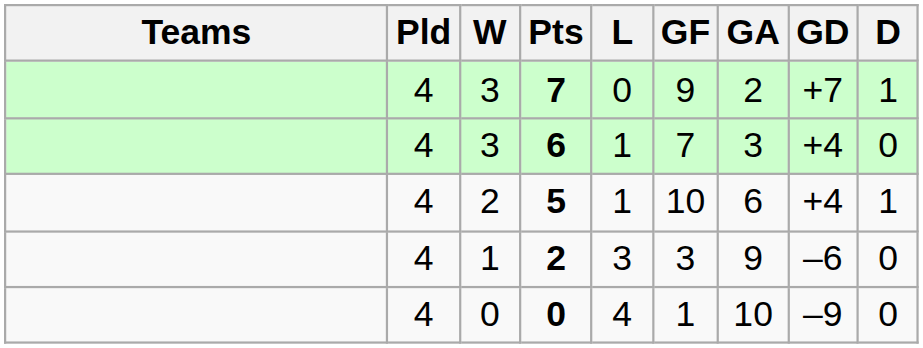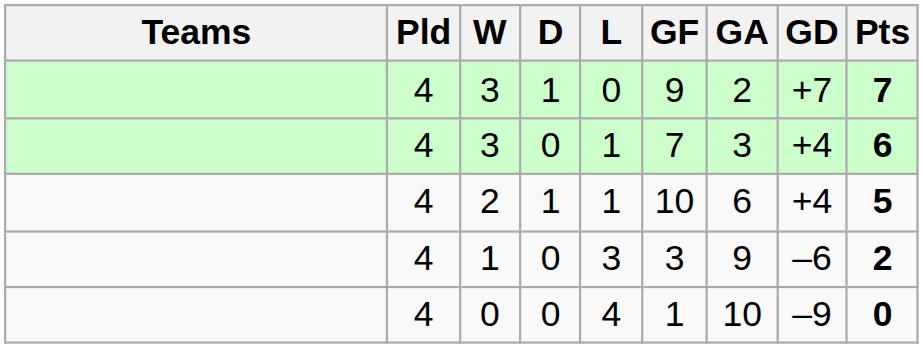columns swapped: D <-> Pts
